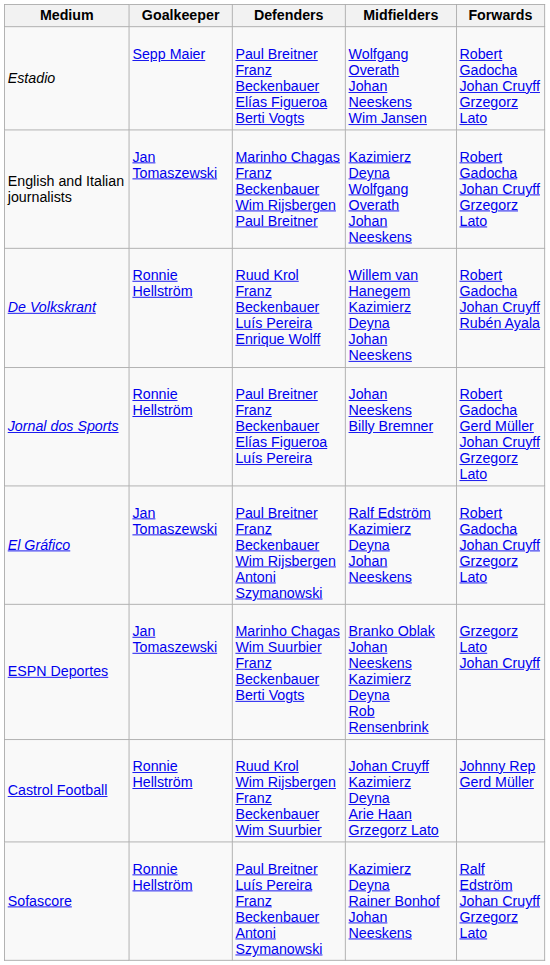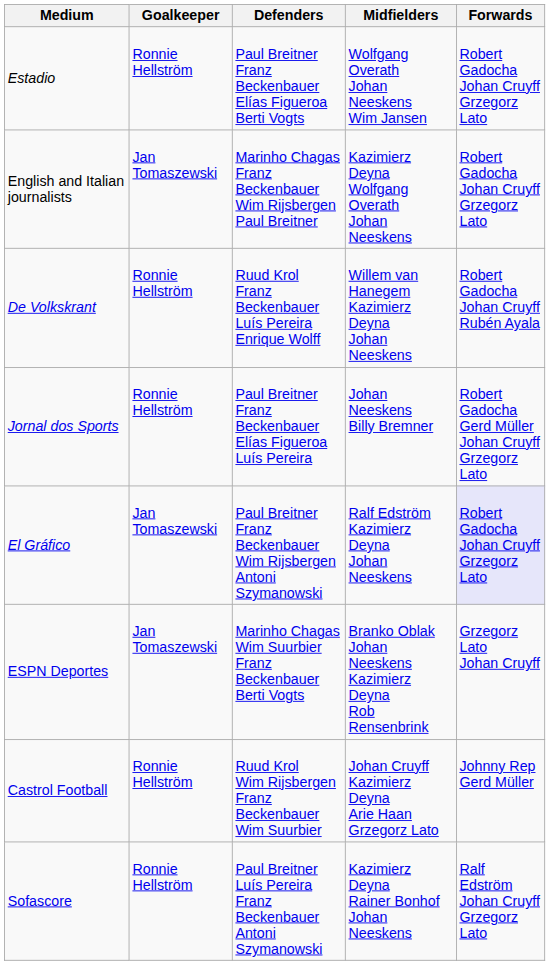Estadio | Goalkeeper: Sepp Maier -> Ronnie Hellström
El Gráfico | Forwards: no background -> lavender background
